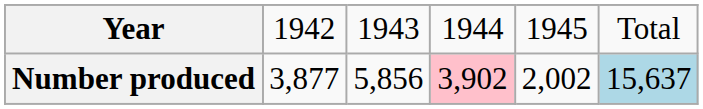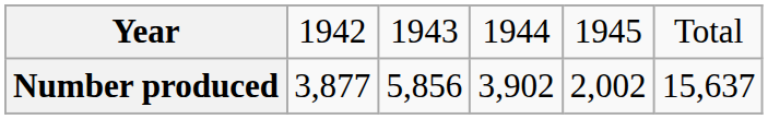Number produced | column 4: pink background -> no background
Number produced | column 6: lightblue background -> no background
